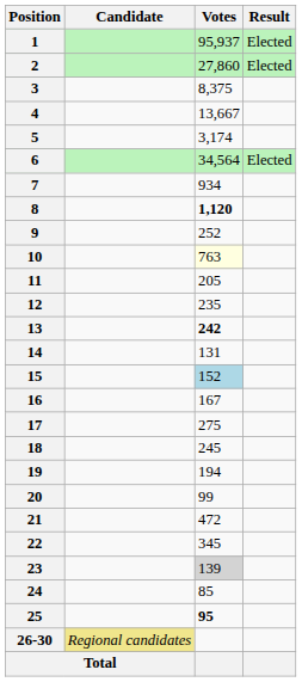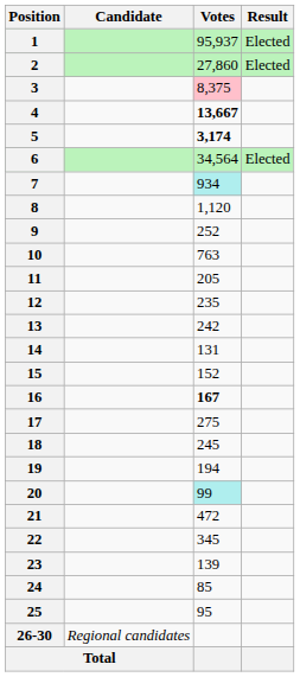3 | Votes: no background -> pink background
4 | Votes: normal -> bold
5 | Votes: normal -> bold
7 | Votes: no background -> paleturquoise background
8 | Votes: bold -> normal
10 | Votes: lightyellow background -> no background
13 | Votes: bold -> normal
15 | Votes: lightblue background -> no background
16 | Votes: normal -> bold
20 | Votes: no background -> paleturquoise background
23 | Votes: lightgrey background -> no background
25 | Votes: bold -> normal
26-30 | Candidate: khaki background -> no background
